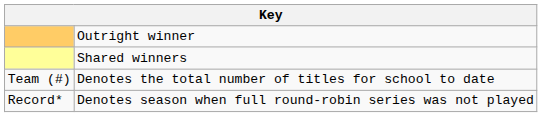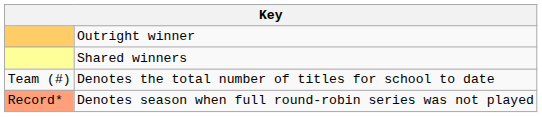Denotes season when full round-robin series was not played | column 1: no background -> lightsalmon background
